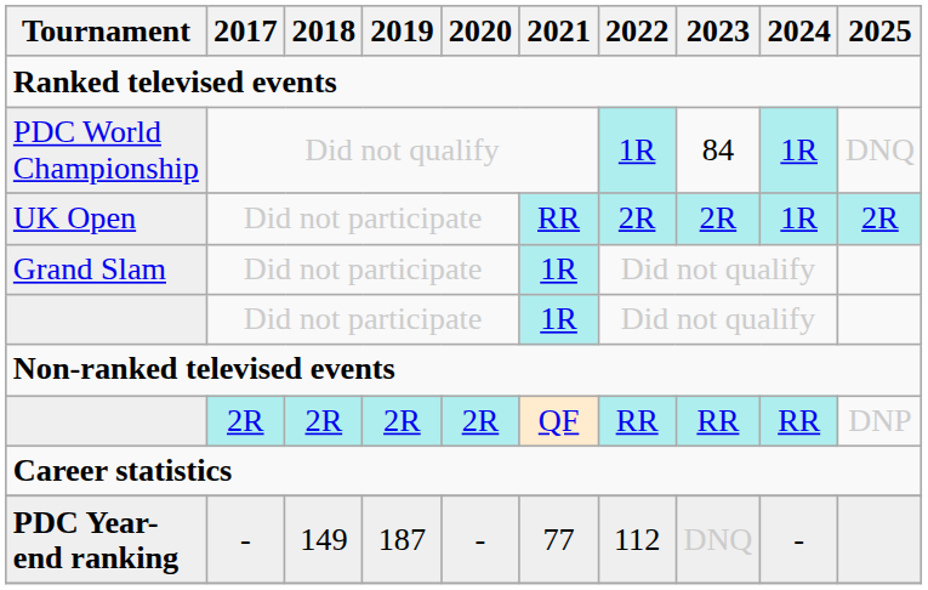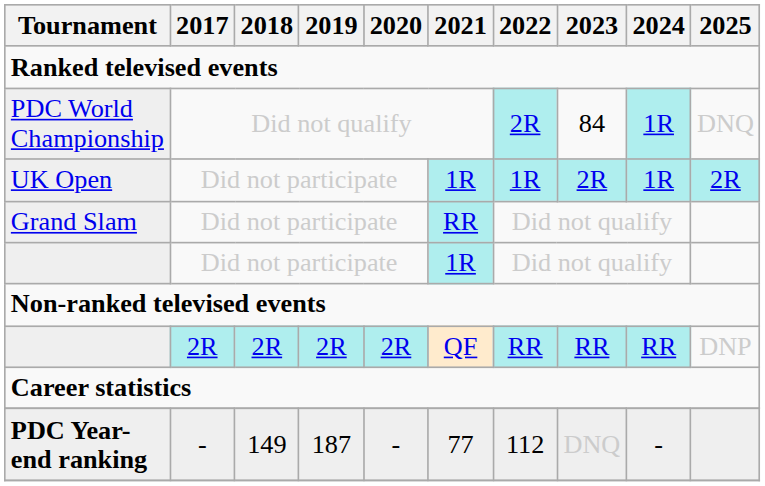PDC World Championship | 2022: 1R -> 2R
UK Open | 2021: RR -> 1R
UK Open | 2022: 2R -> 1R
Grand Slam | 2021: 1R -> RR
